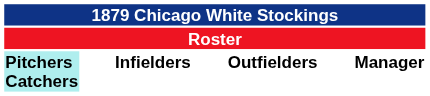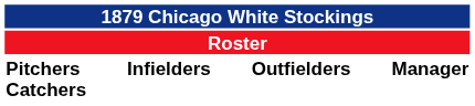Pitchers Catchers | column 1: paleturquoise background -> no background
